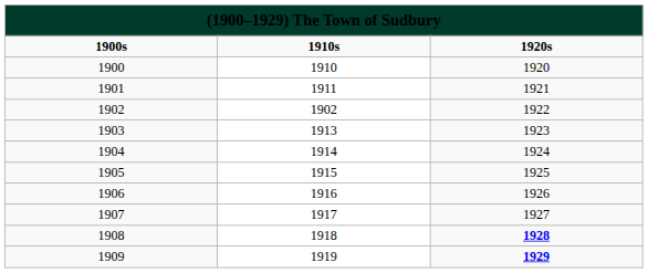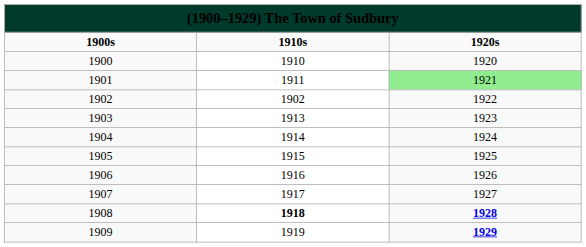1901 | column 3: no background -> lightgreen background
1908 | column 2: normal -> bold
